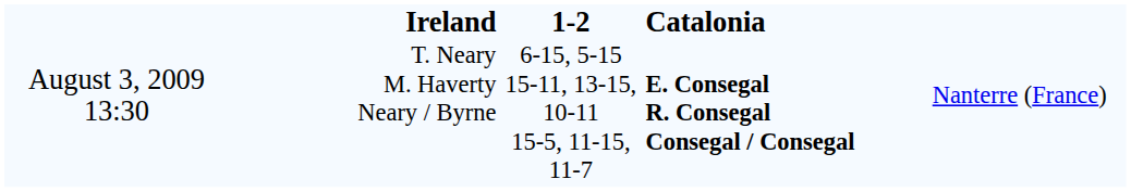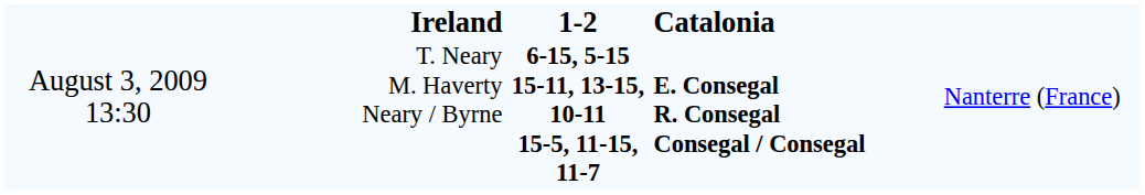T. Neary M. Haverty Neary / Byrne | column 3: normal -> bold
